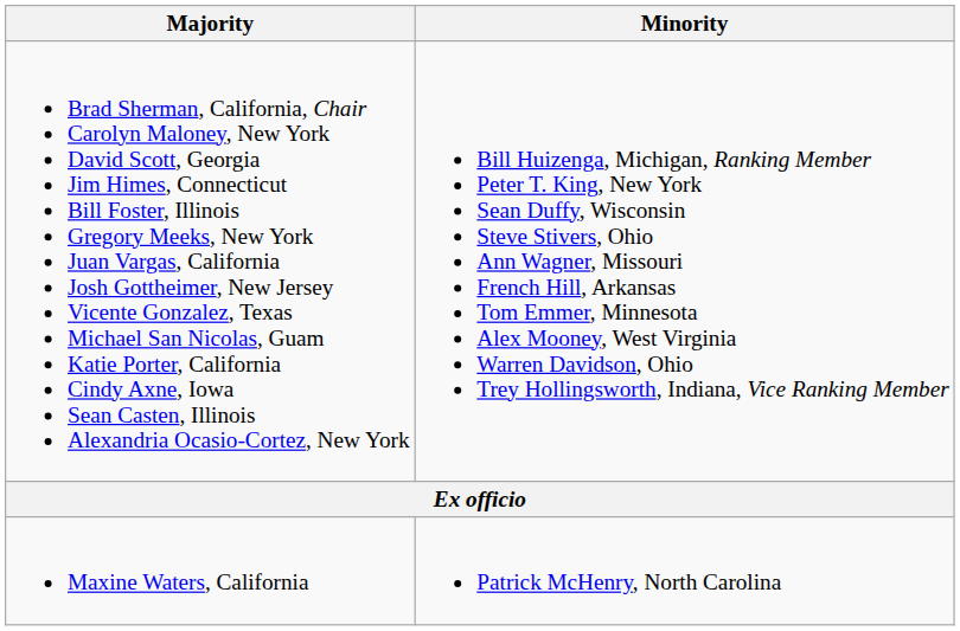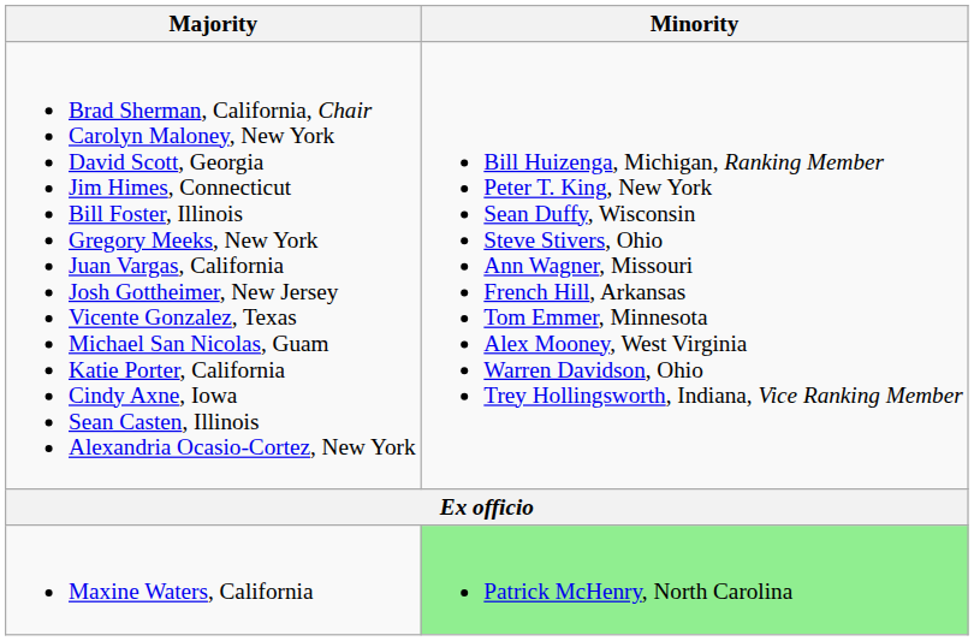Maxine Waters, California | Minority: no background -> lightgreen background
